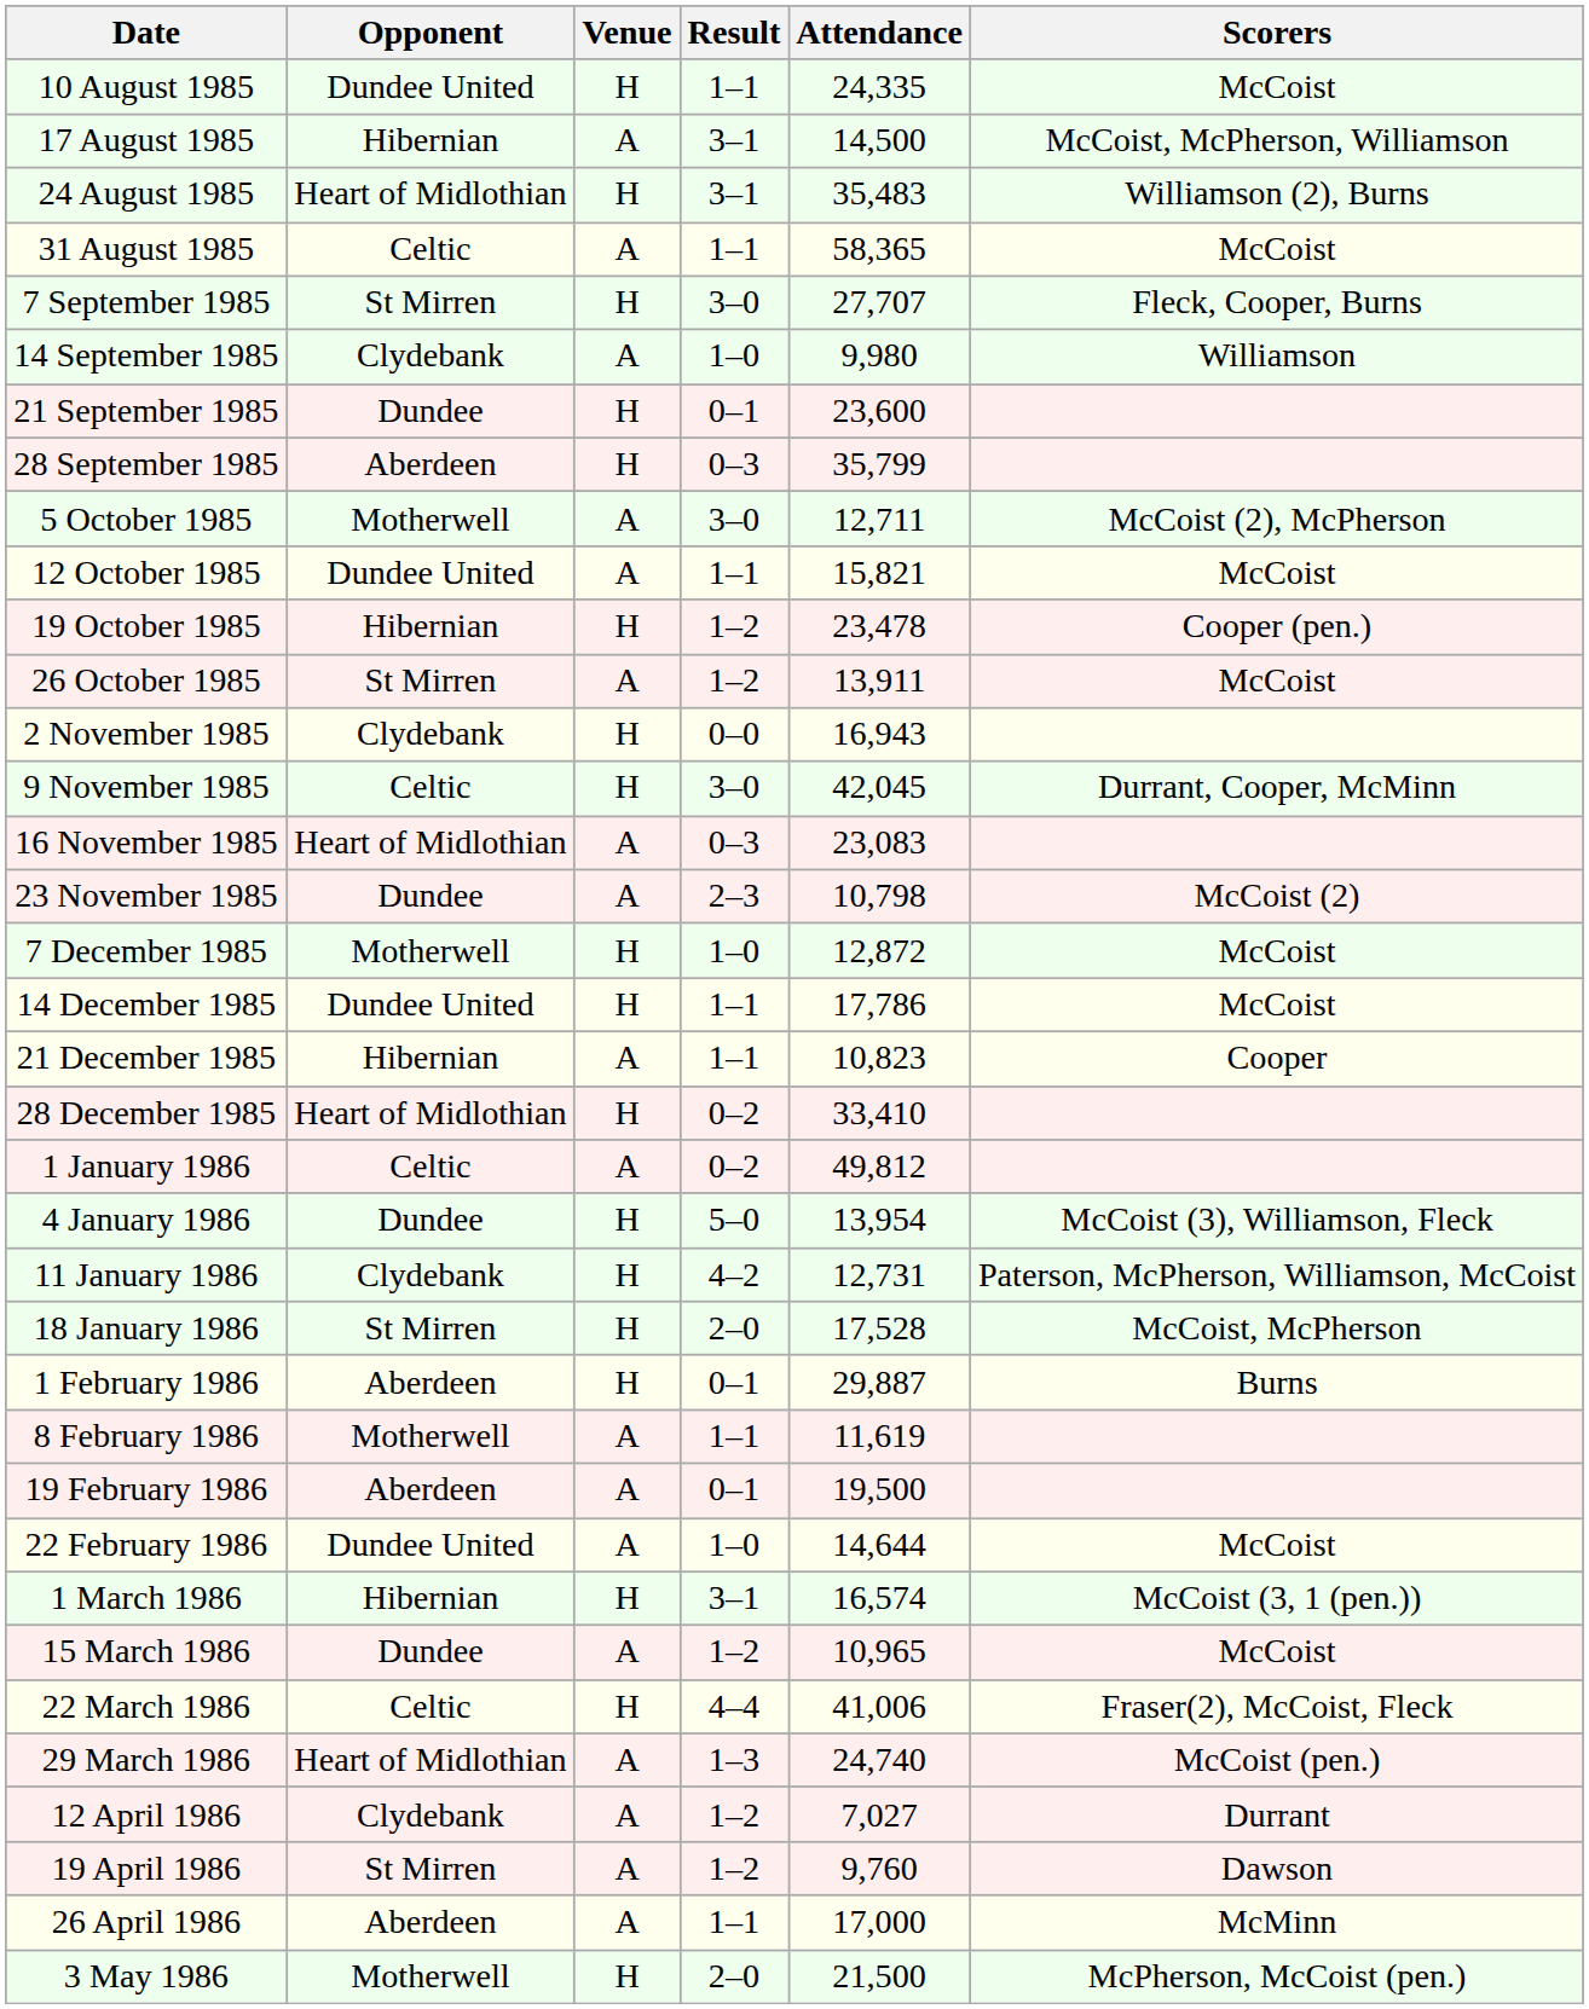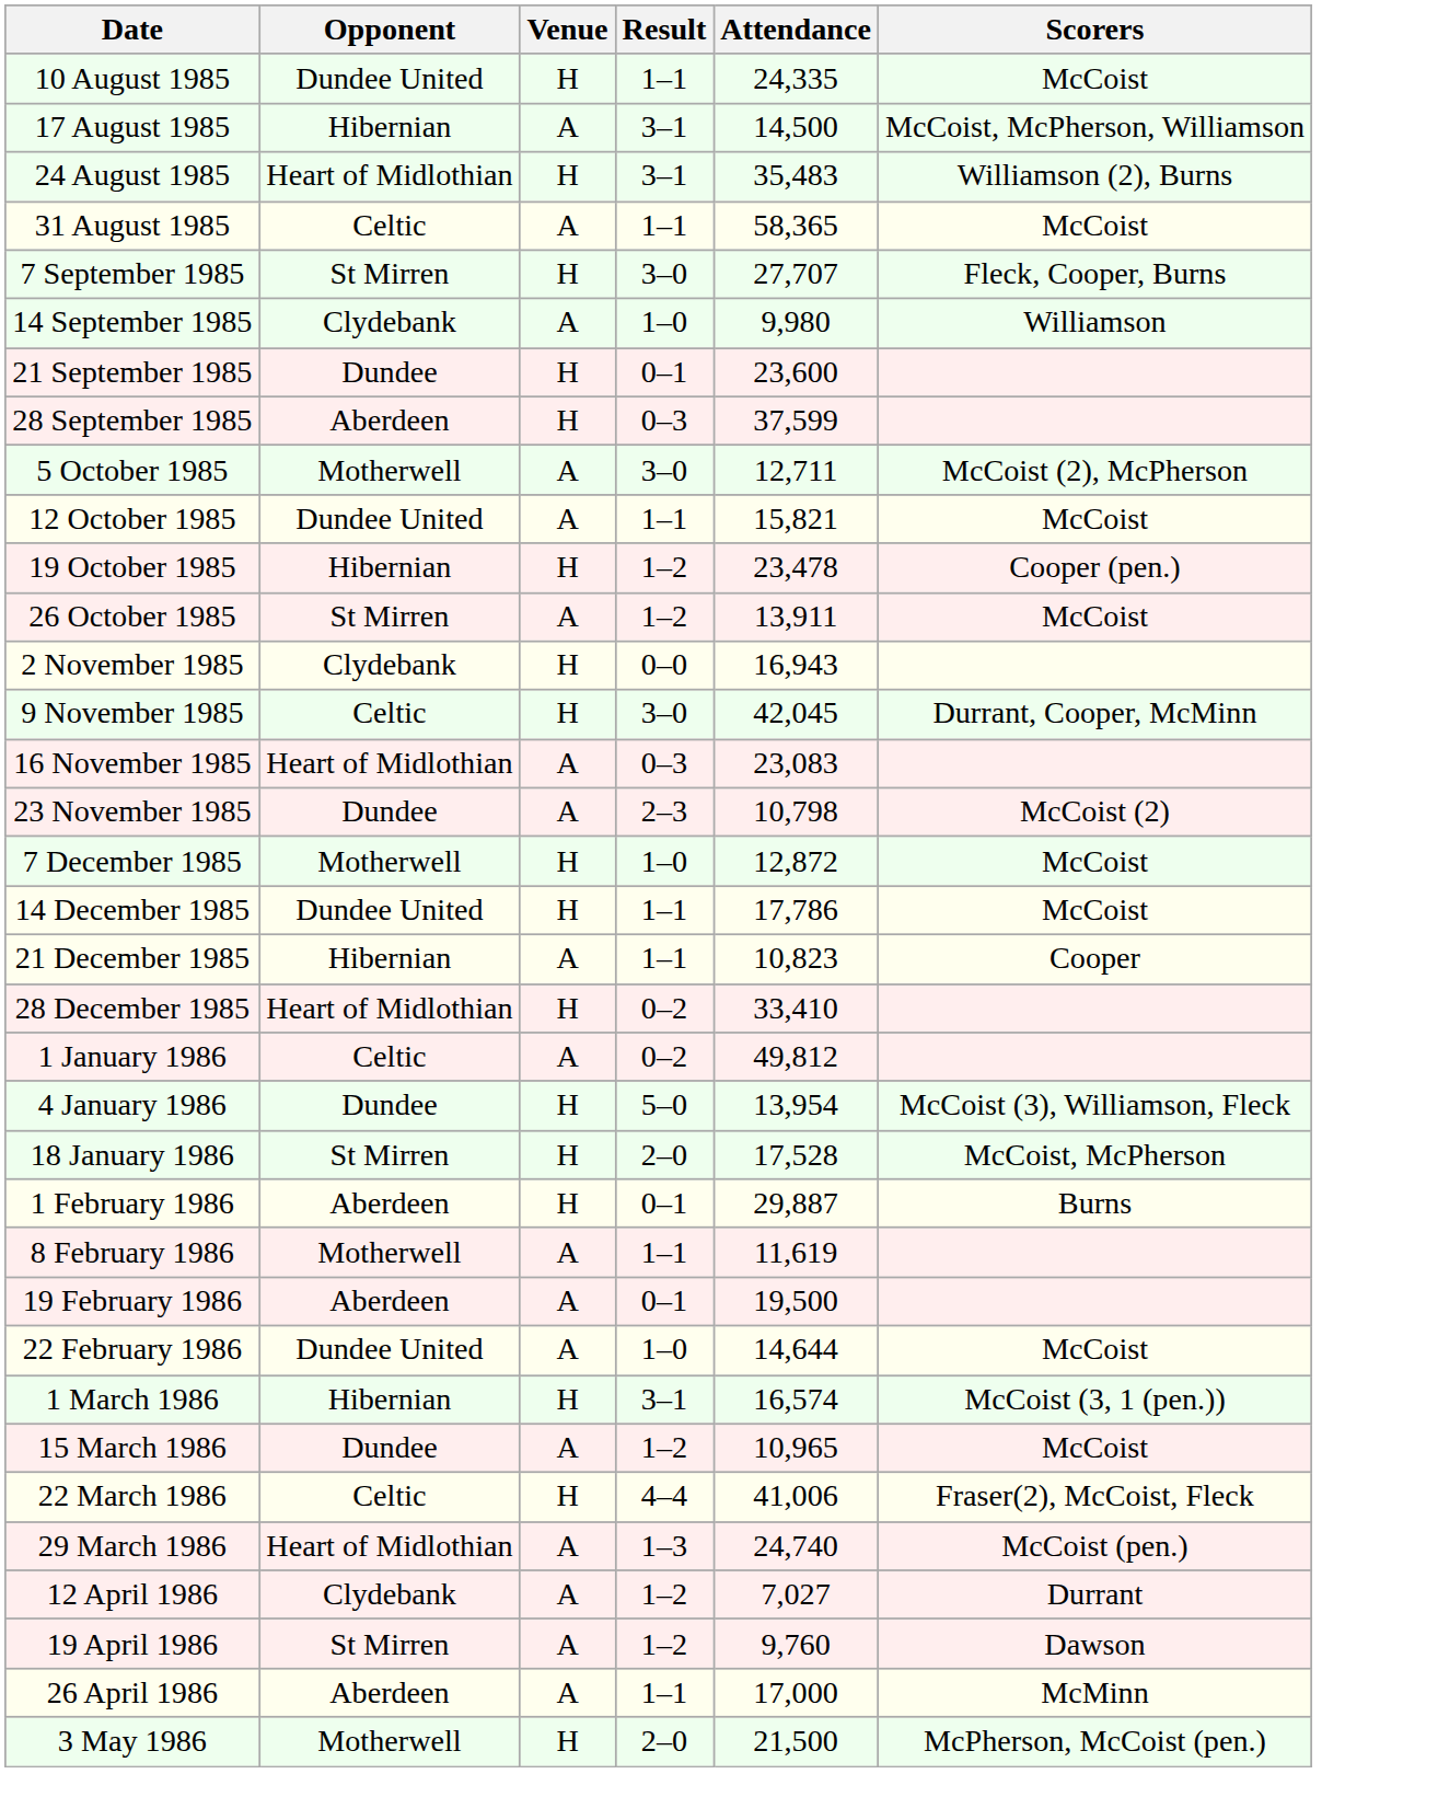28 September 1985 | Attendance: 35,799 -> 37,599
- row: 11 January 1986 | Clydebank | H | 4–2 | 12,731 | Paterson, McPherson, Williamson, McCoist
